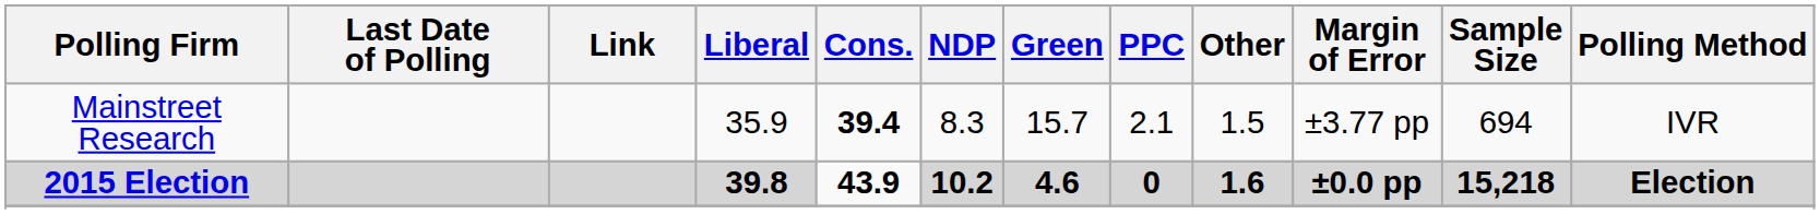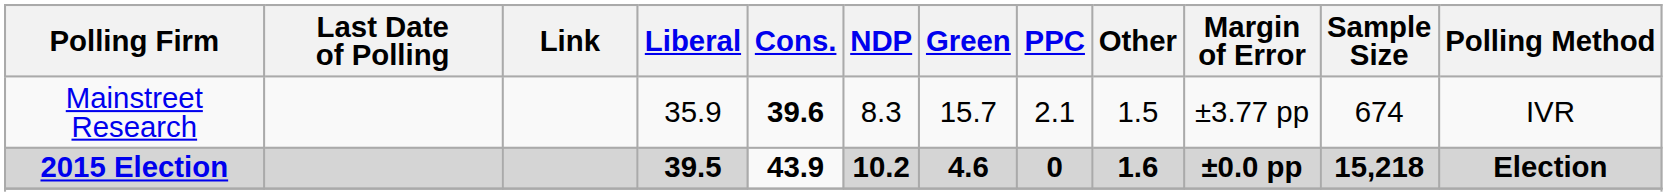Mainstreet Research | Cons.: 39.4 -> 39.6
Mainstreet Research | Sample Size: 694 -> 674
2015 Election | Liberal: 39.8 -> 39.5
